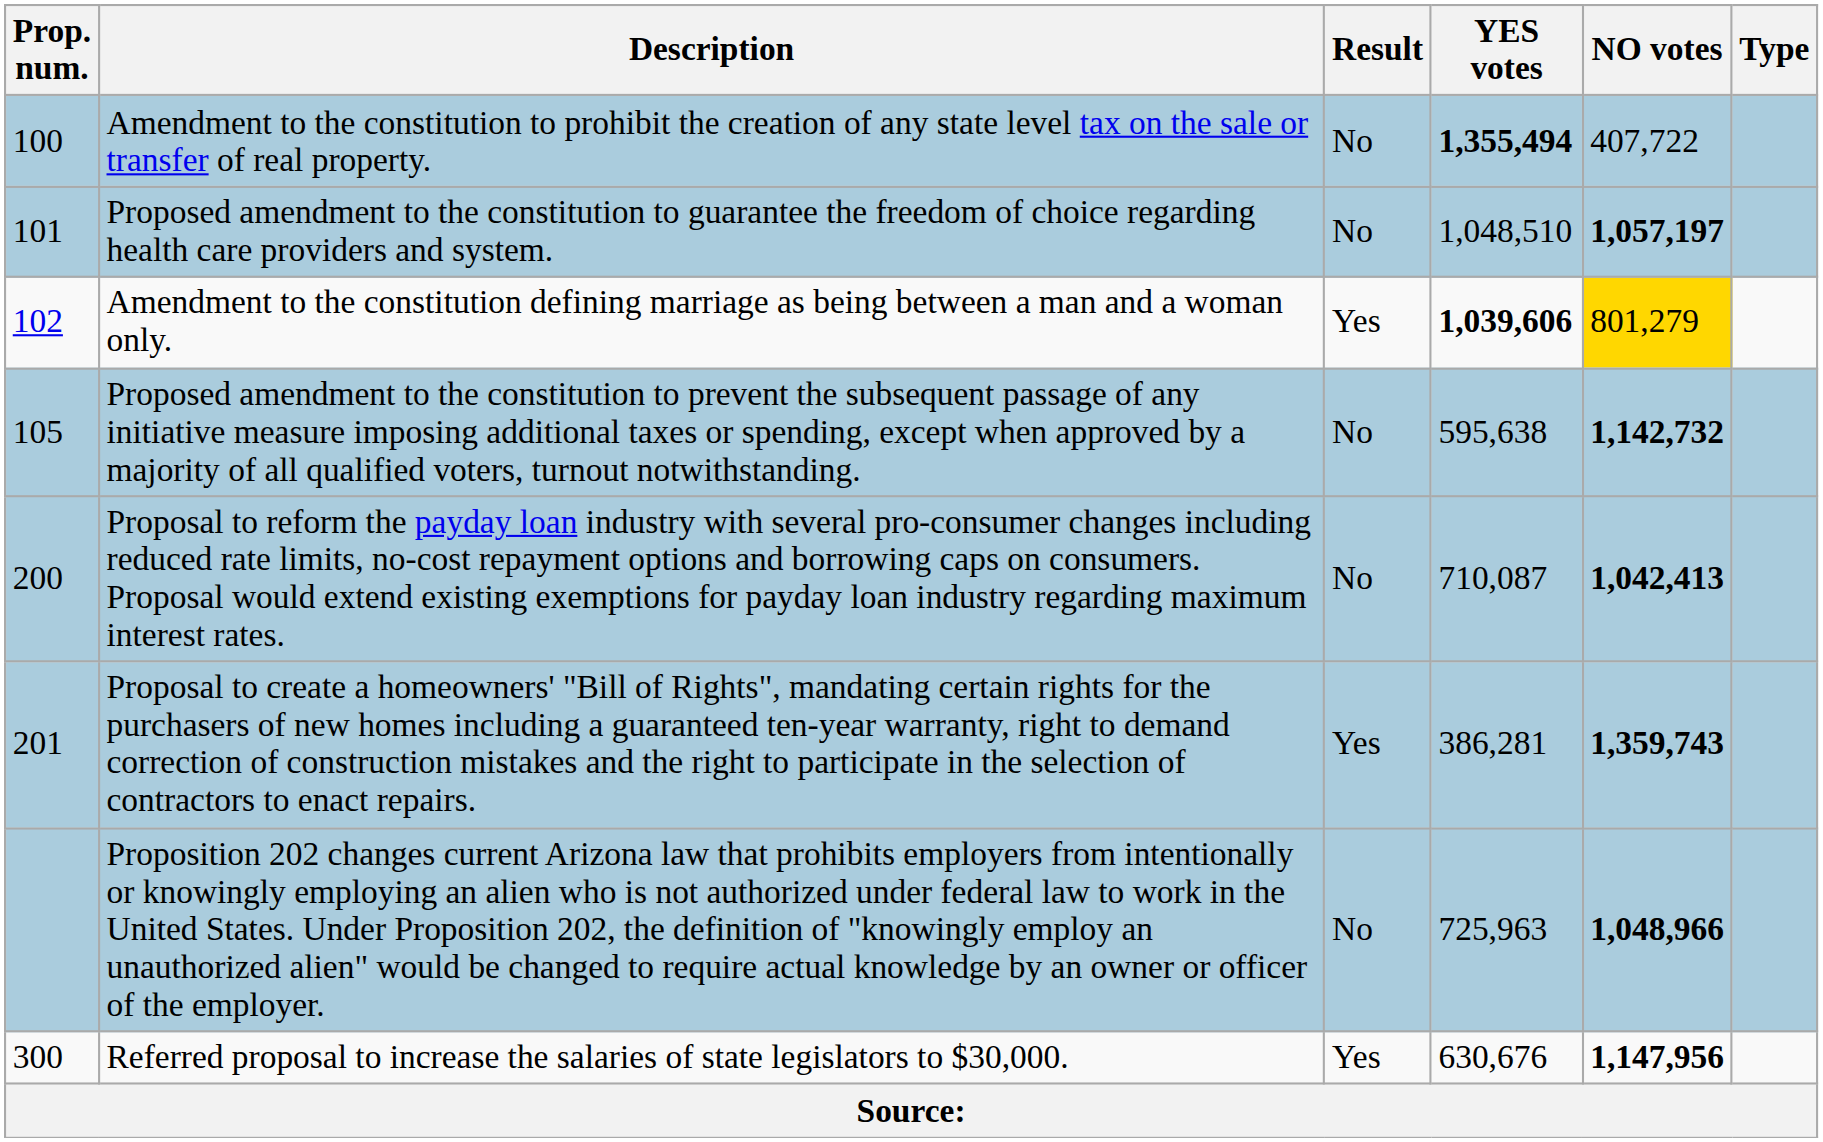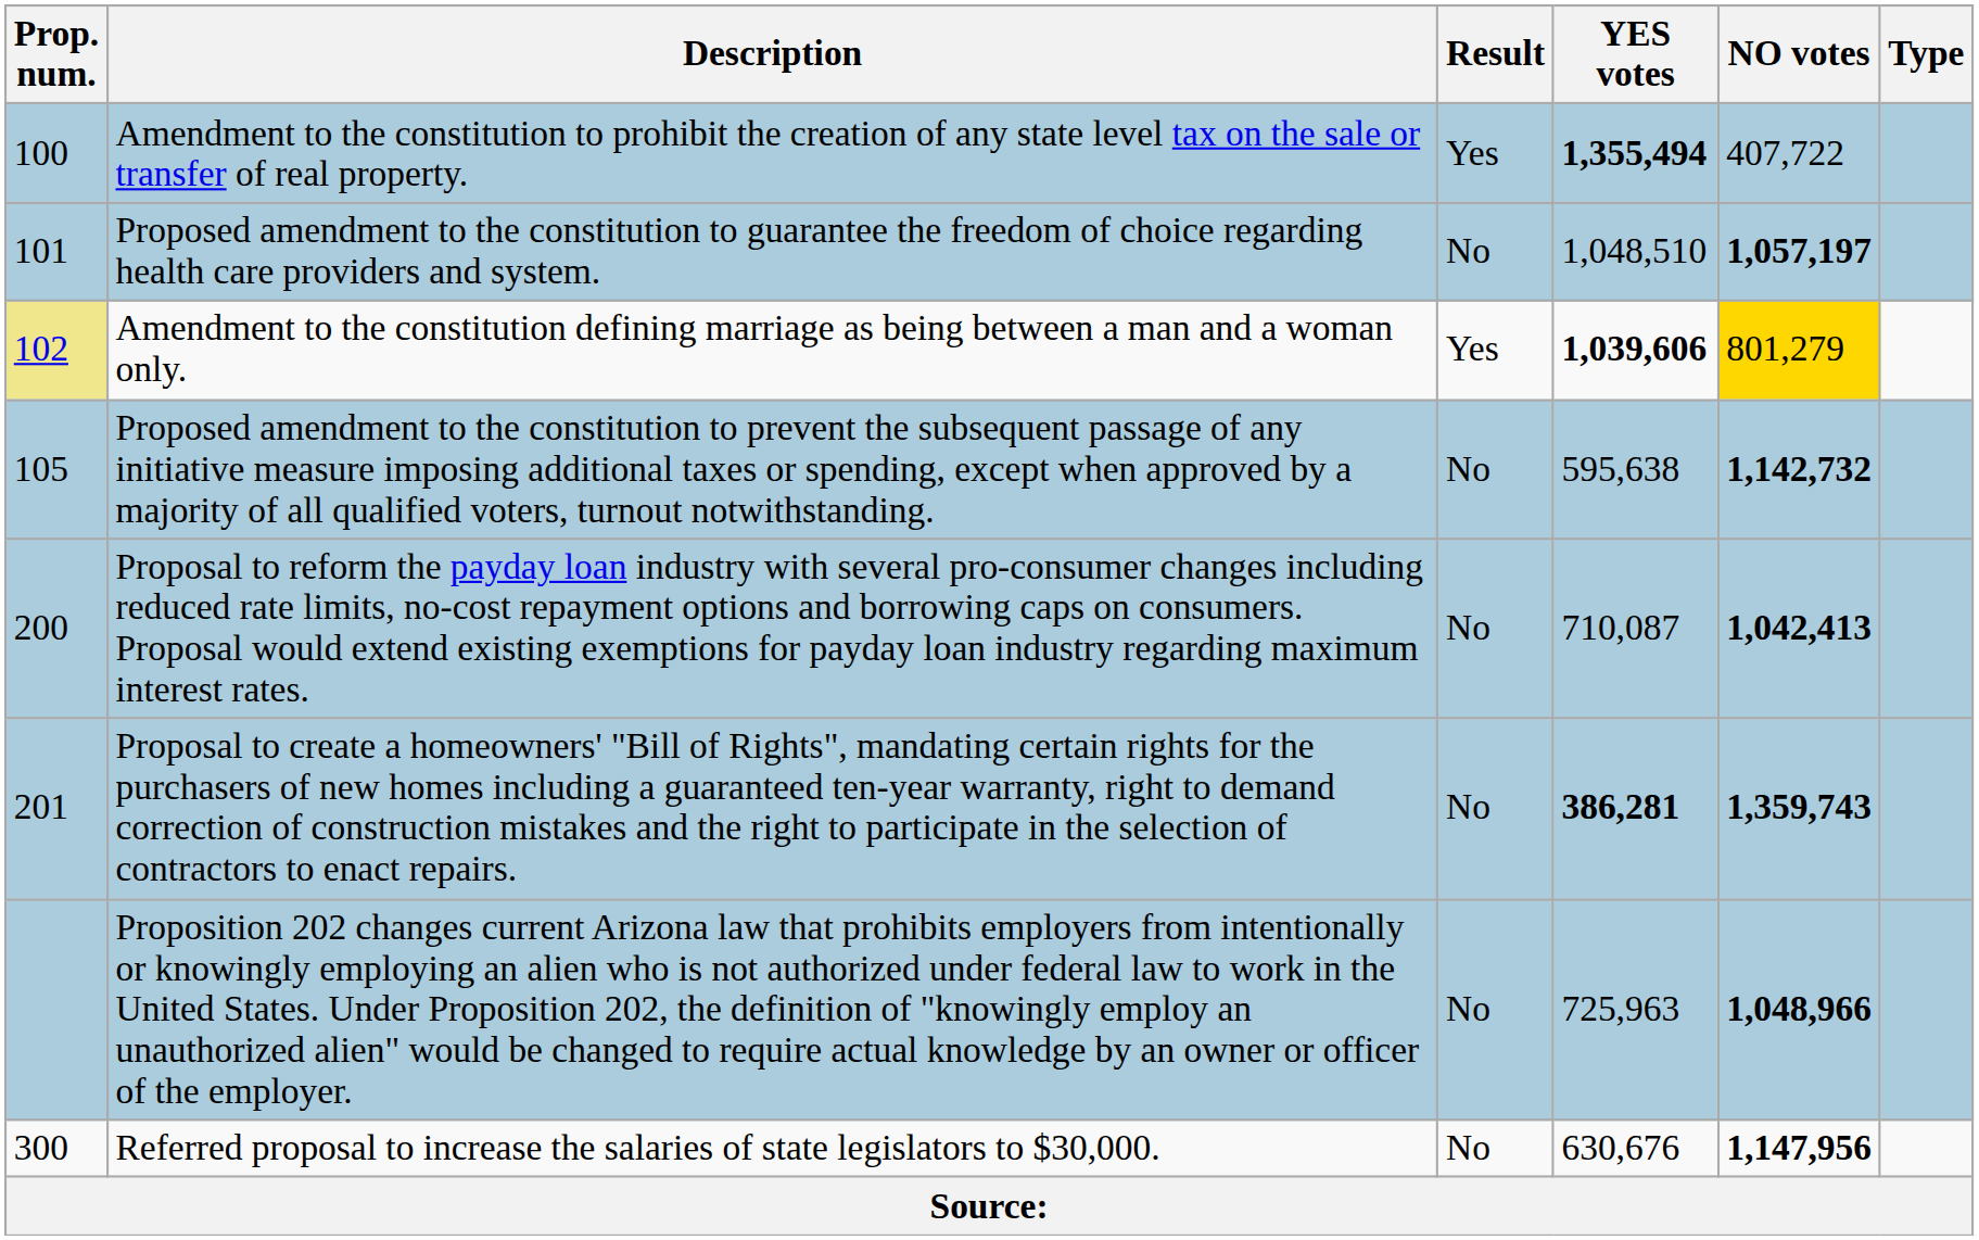row 2 | Result: No -> Yes
row 4 | Prop. num.: no background -> khaki background
row 7 | Result: Yes -> No
row 7 | YES votes: normal -> bold
row 9 | Result: Yes -> No
